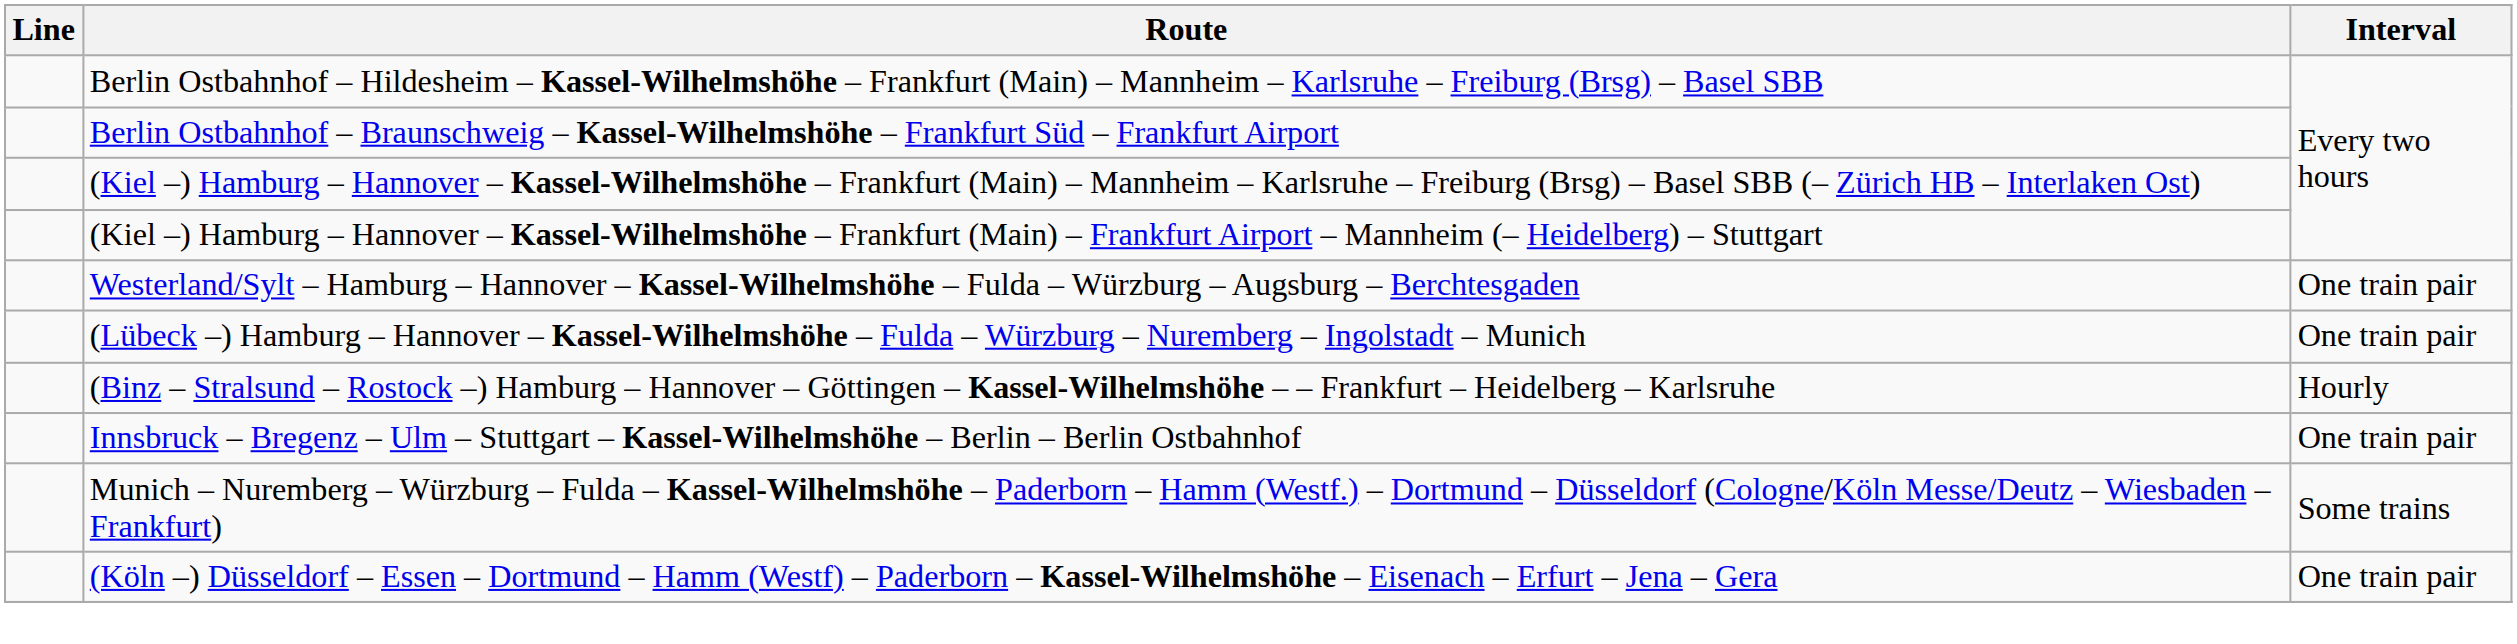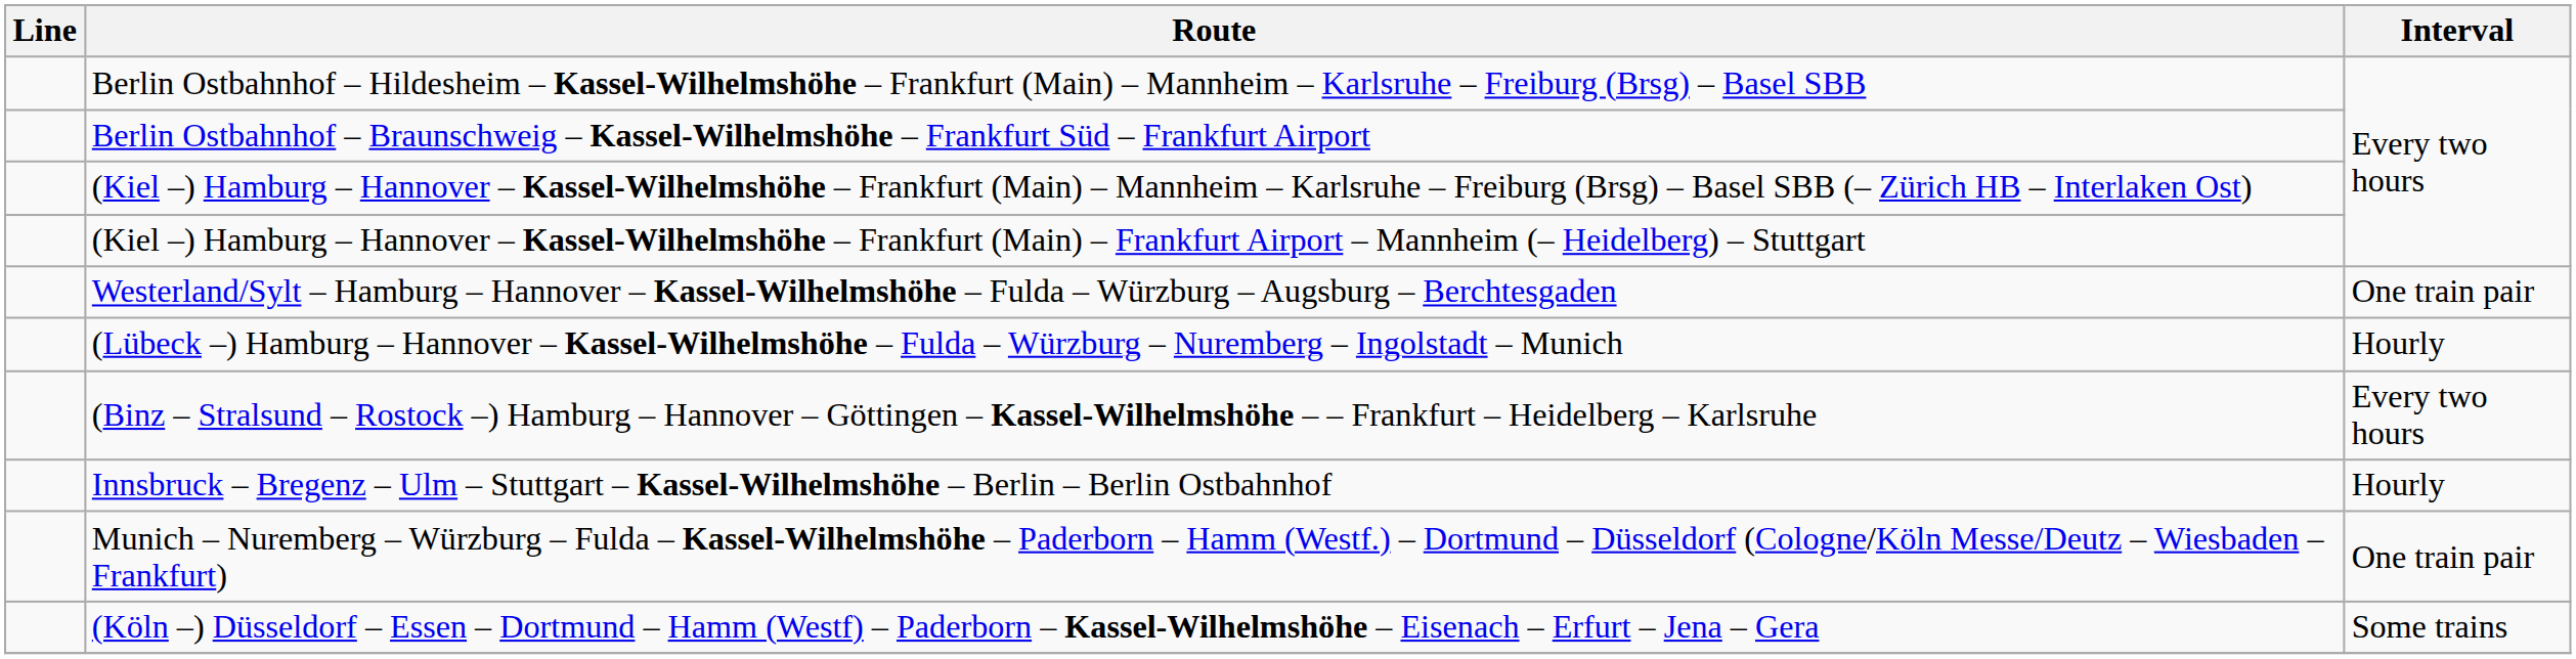row 7 | Interval: One train pair -> Hourly
row 8 | Interval: Hourly -> Every two hours
row 9 | Interval: One train pair -> Hourly
row 10 | Interval: Some trains -> One train pair
row 11 | Interval: One train pair -> Some trains
